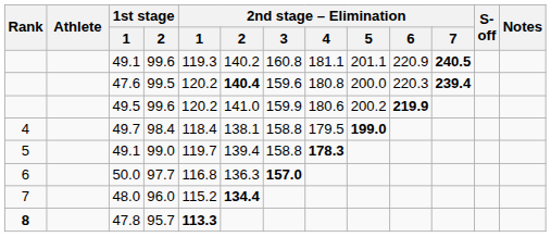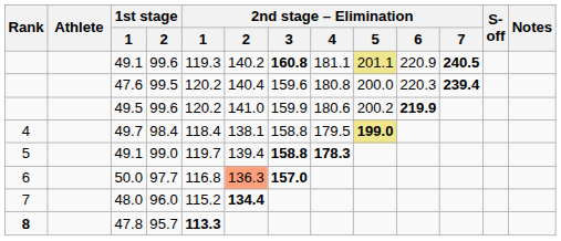49.1 / 99.6 | 2nd stage – Elimination / 3: normal -> bold
49.1 / 99.6 | 2nd stage – Elimination / 5: no background -> khaki background
47.6 | 2nd stage – Elimination / 2: bold -> normal
49.7 | 2nd stage – Elimination / 5: no background -> khaki background
49.1 / 99.0 | 2nd stage – Elimination / 3: normal -> bold
50.0 | 2nd stage – Elimination / 2: no background -> lightsalmon background
